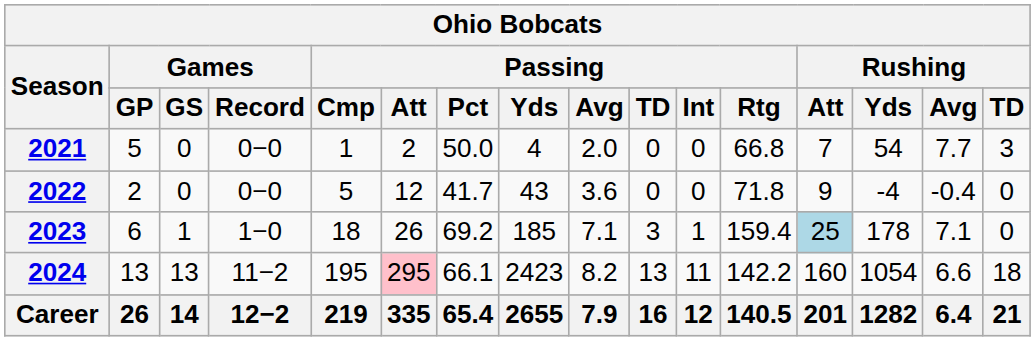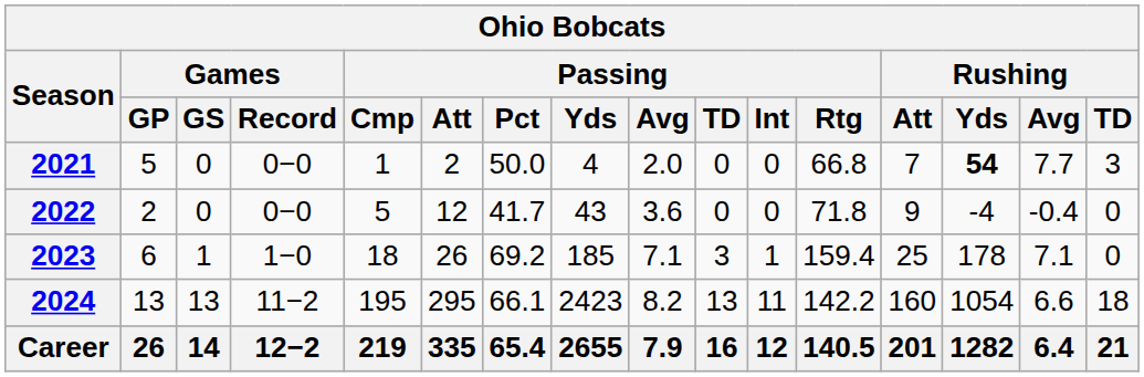2021 | Ohio Bobcats / Rushing / Yds: normal -> bold
2023 | Ohio Bobcats / Rushing / Att: lightblue background -> no background
2024 | Ohio Bobcats / Passing / Att: pink background -> no background
